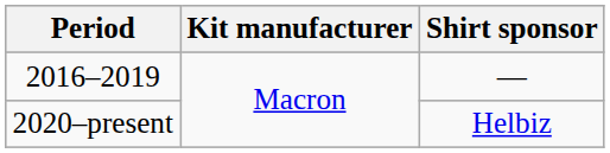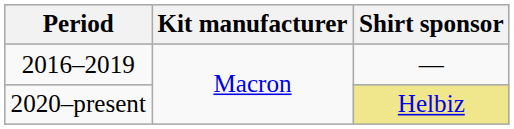2020–present | Shirt sponsor: no background -> khaki background
